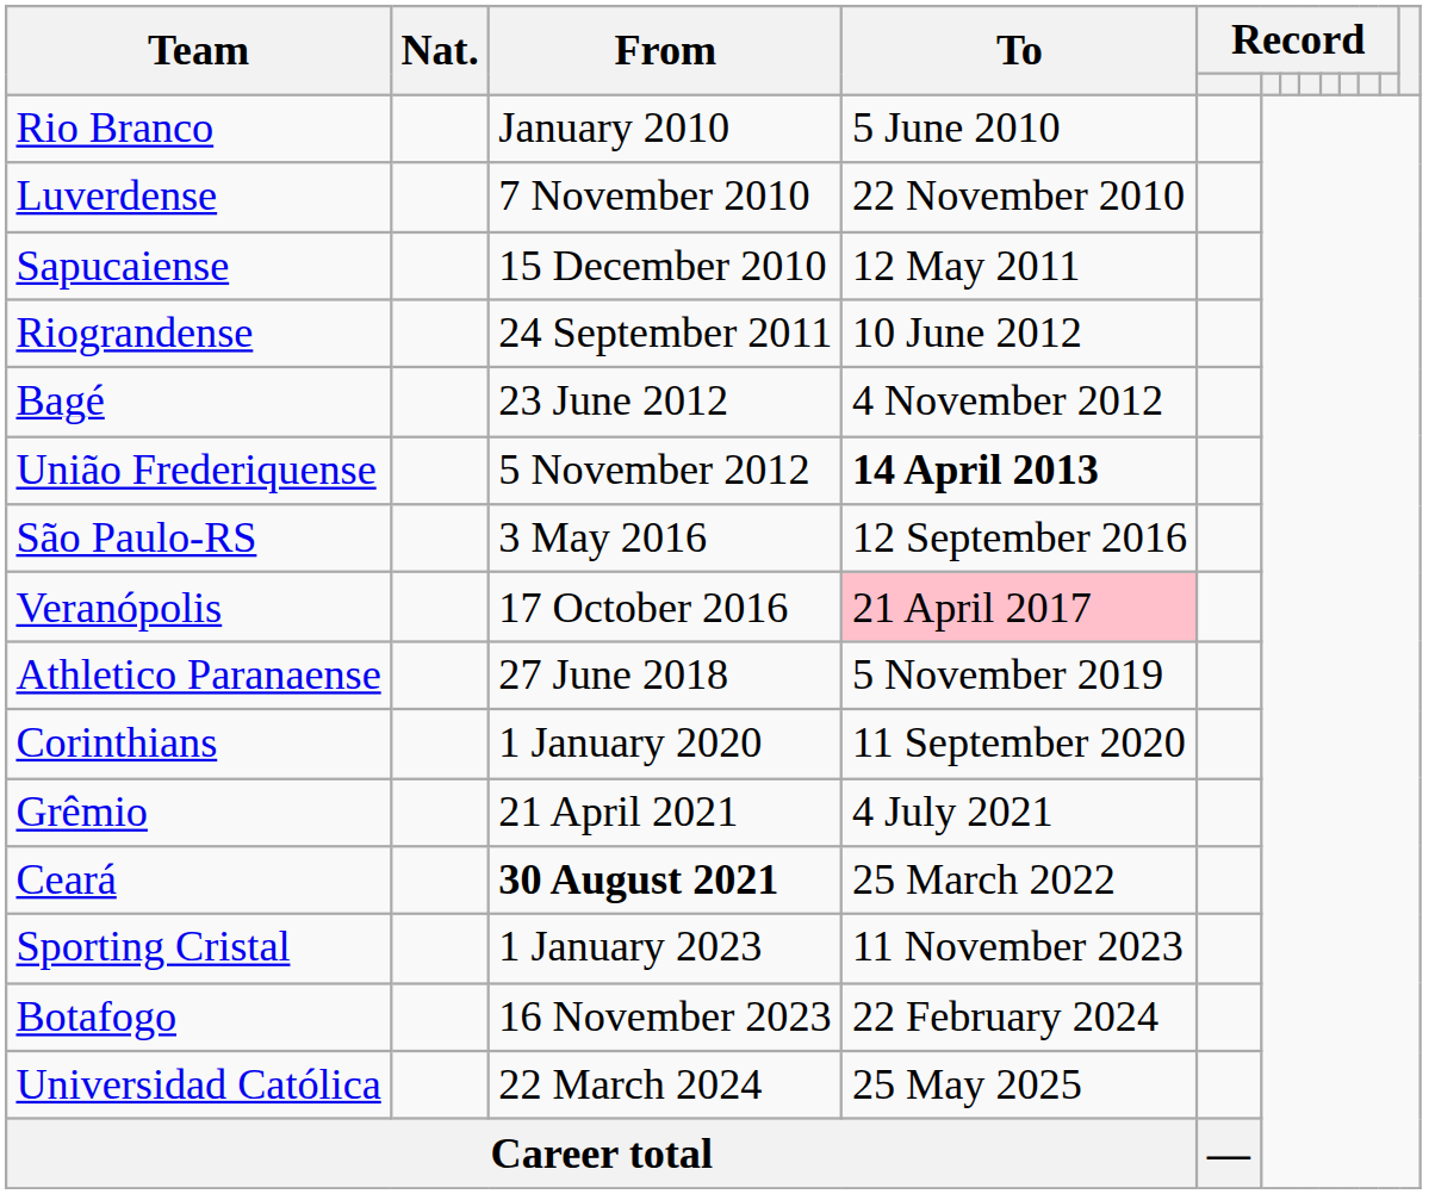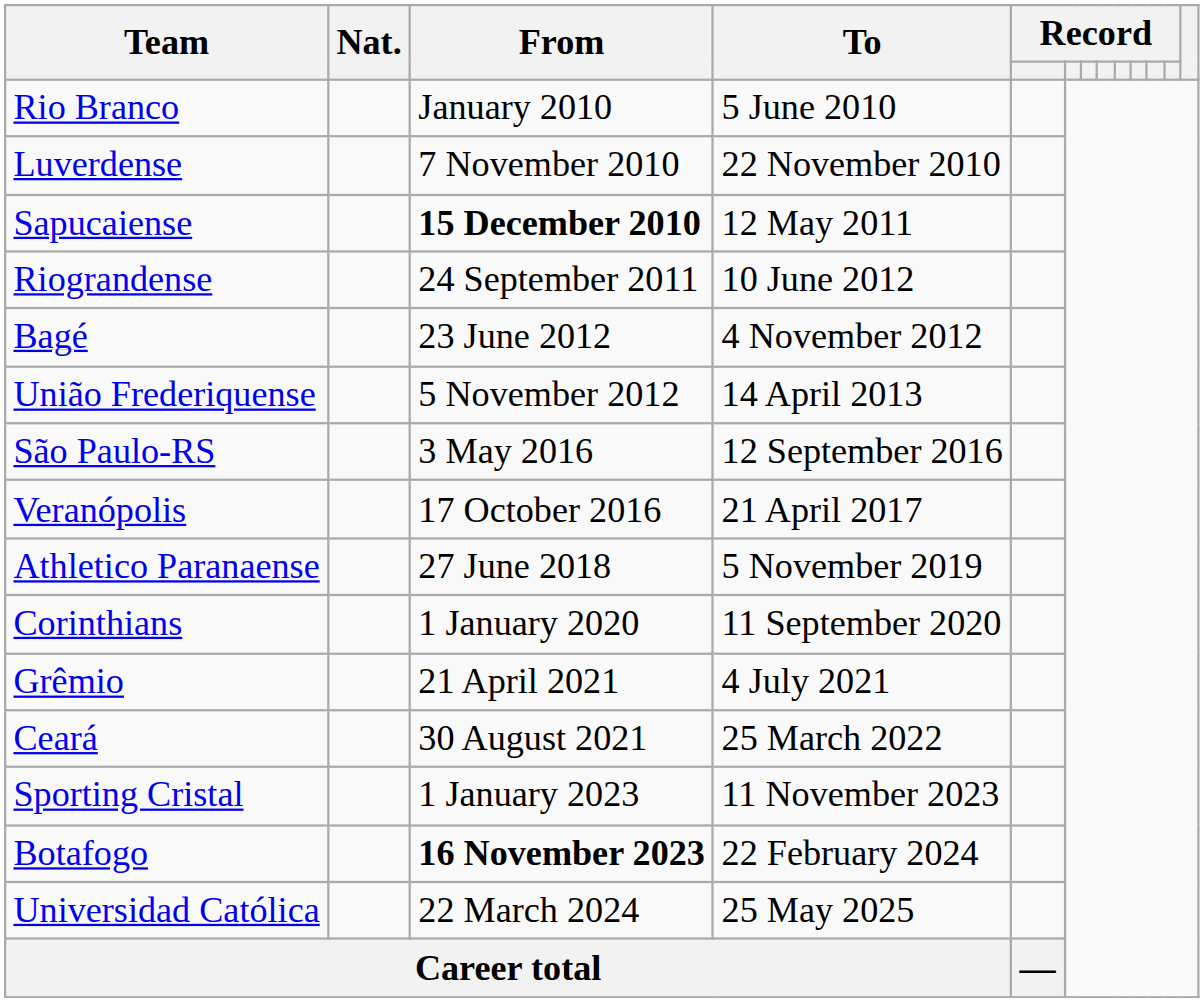Sapucaiense | From: normal -> bold
União Frederiquense | To: bold -> normal
Veranópolis | To: pink background -> no background
Ceará | From: bold -> normal
Botafogo | From: normal -> bold
